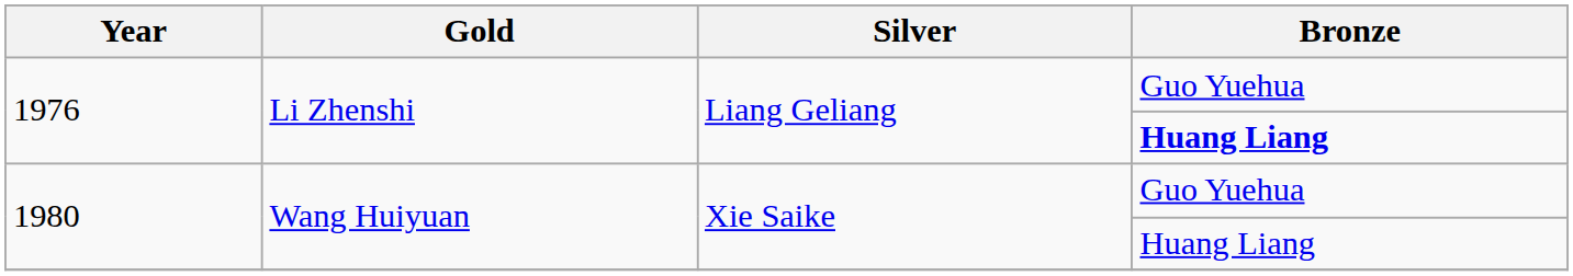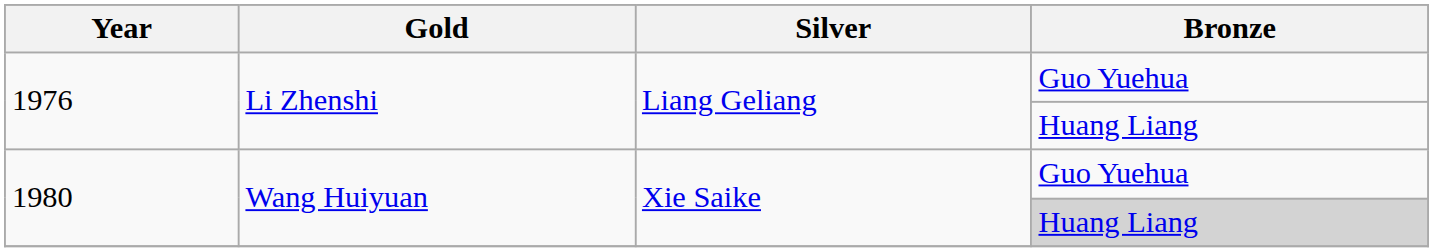1976 / Huang Liang | Bronze: bold -> normal
1980 / Huang Liang | Bronze: no background -> lightgrey background
